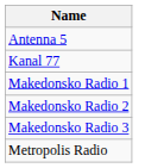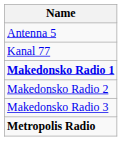row 4 | column 1: normal -> bold
row 7 | column 1: normal -> bold
